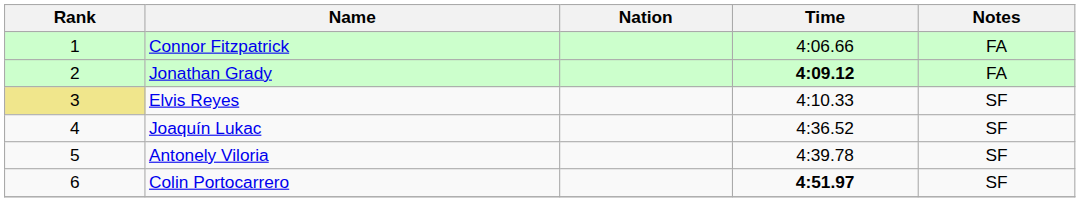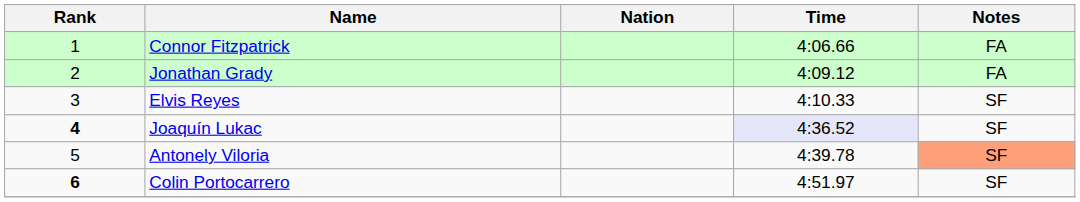Jonathan Grady | Time: bold -> normal
Elvis Reyes | Rank: khaki background -> no background
Joaquín Lukac | Rank: normal -> bold
Joaquín Lukac | Time: no background -> lavender background
Antonely Viloria | Notes: no background -> lightsalmon background
Colin Portocarrero | Rank: normal -> bold
Colin Portocarrero | Time: bold -> normal
